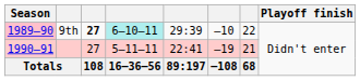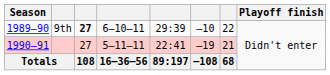9th | Season: pink background -> no background
9th | column 4: paleturquoise background -> no background
